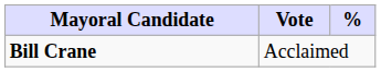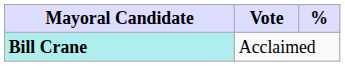Bill Crane | Mayoral Candidate: no background -> paleturquoise background
